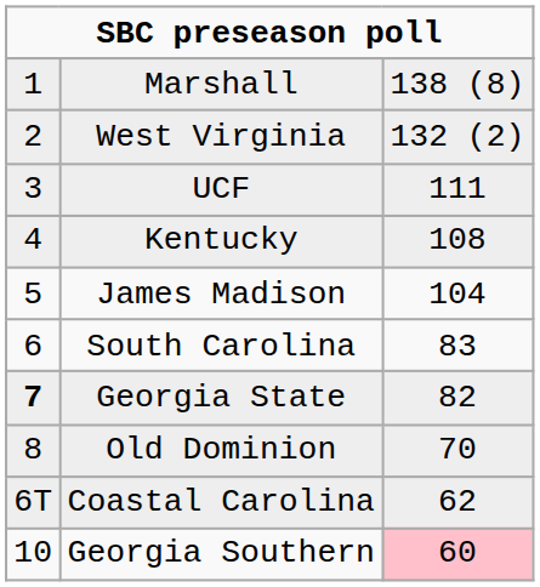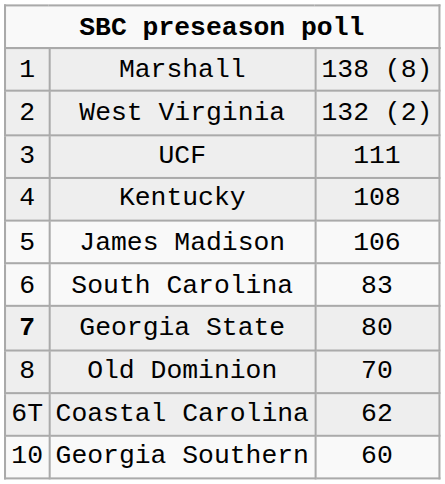James Madison | column 3: 104 -> 106
Georgia State | column 3: 82 -> 80
Georgia Southern | column 3: pink background -> no background
